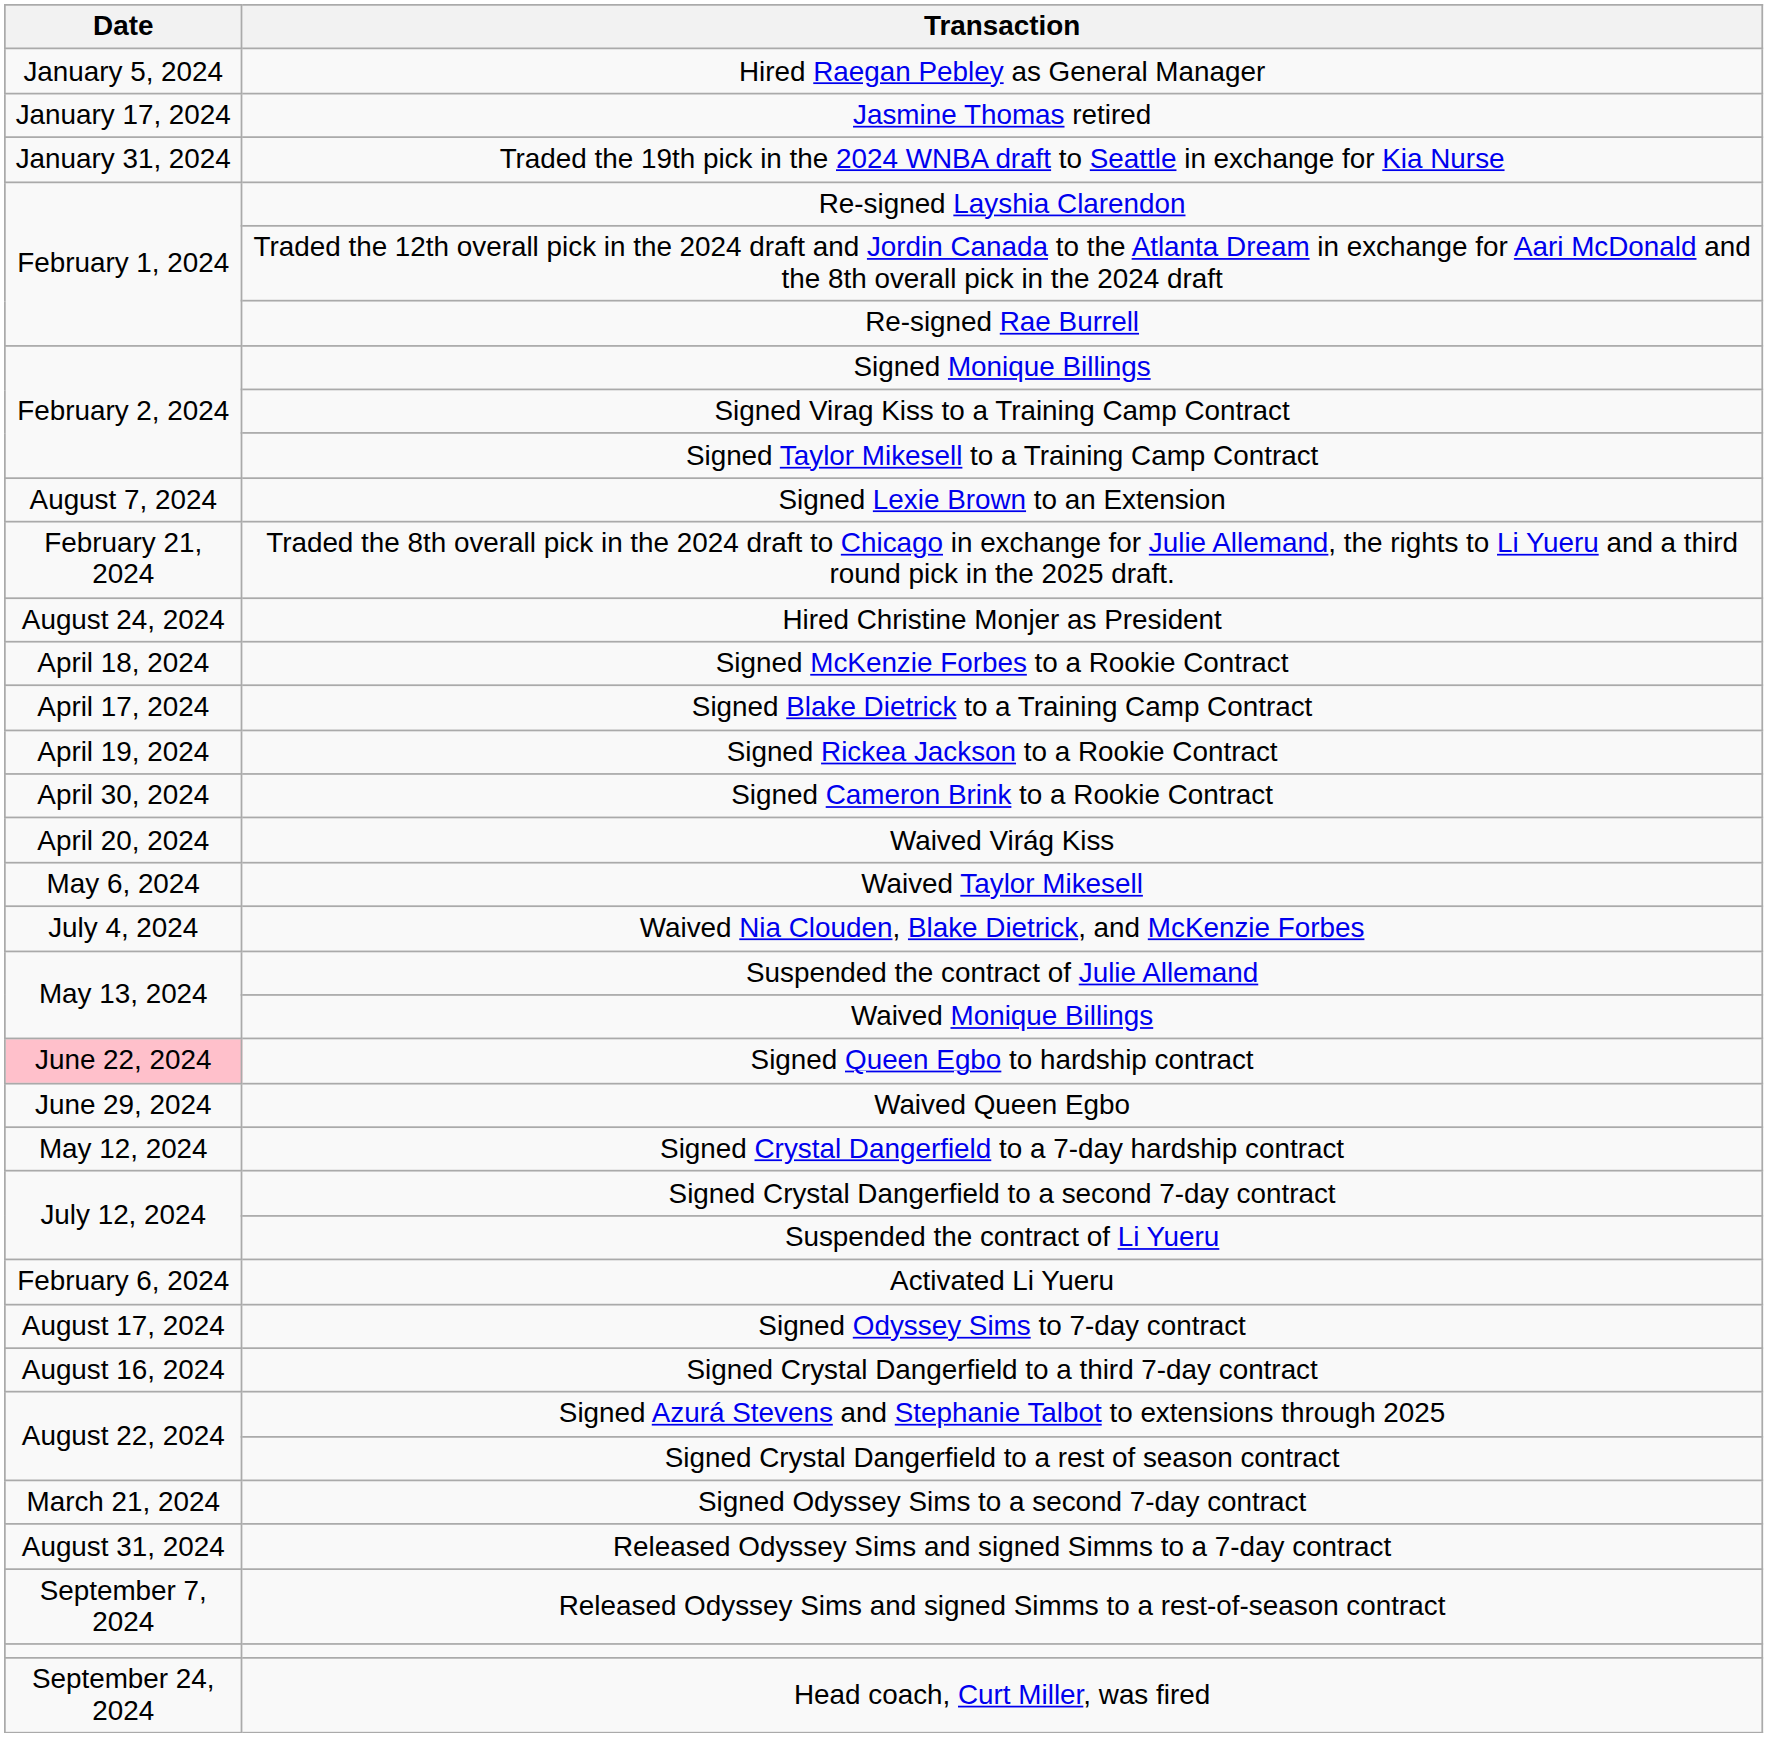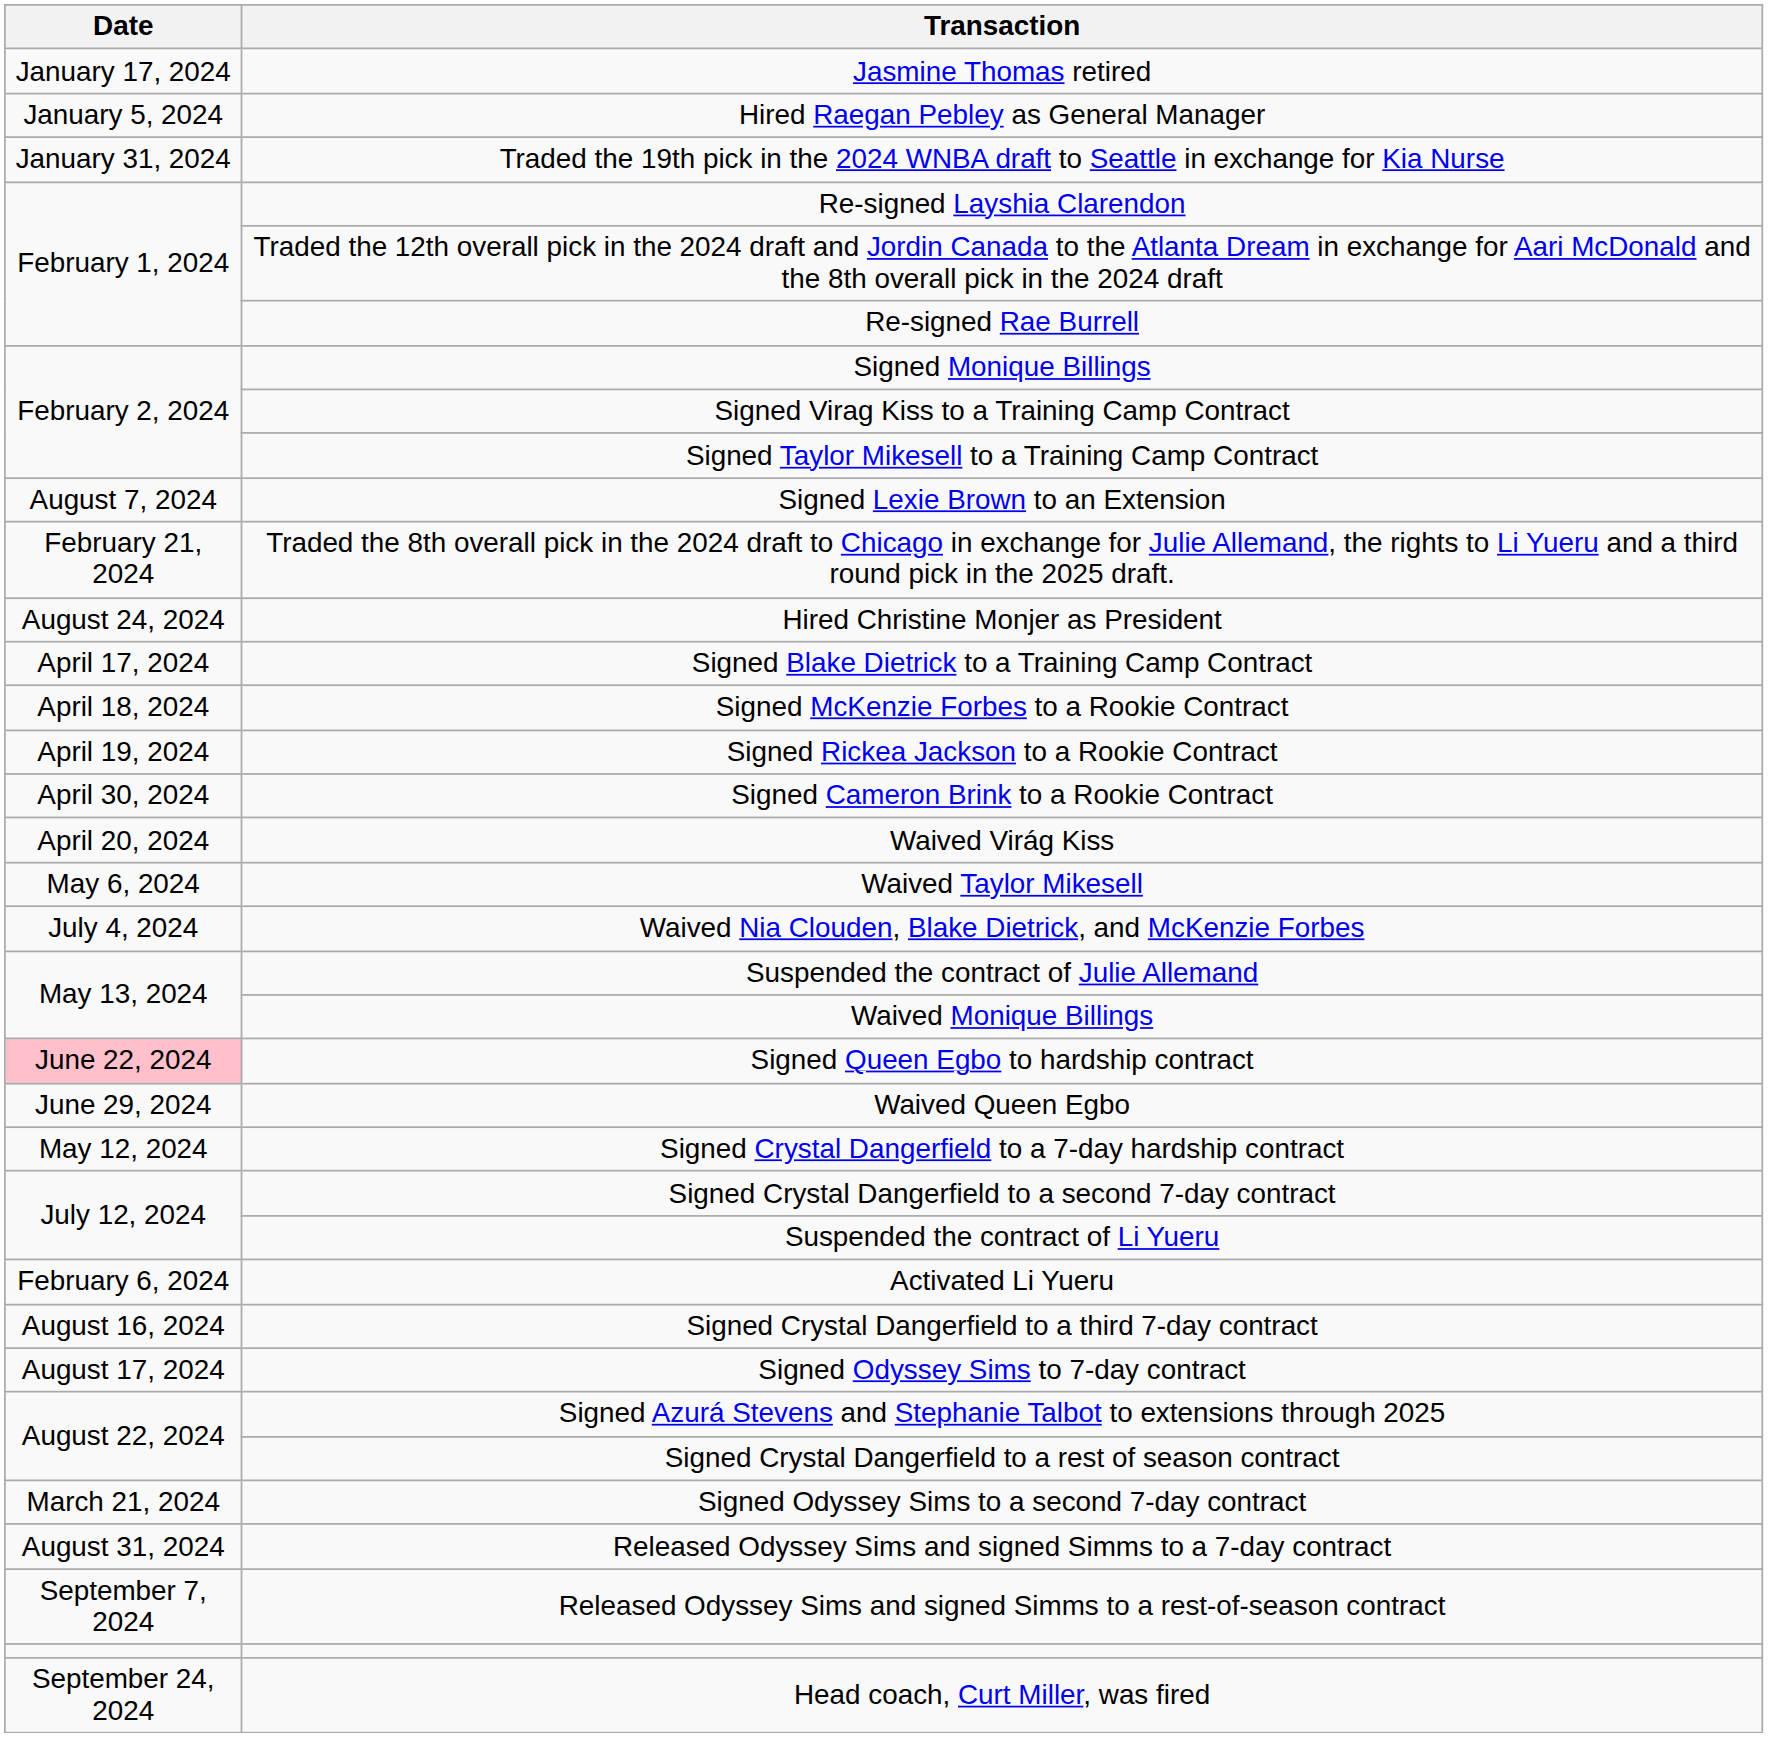rows swapped: Hired Raegan Pebley as General Manager <-> Jasmine Thomas retired
rows swapped: Signed Blake Dietrick to a Training Camp Contract <-> Signed McKenzie Forbes to a Rookie Contract
rows swapped: Signed Crystal Dangerfield to a third 7-day contract <-> Signed Odyssey Sims to 7-day contract
